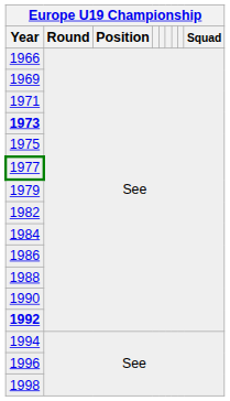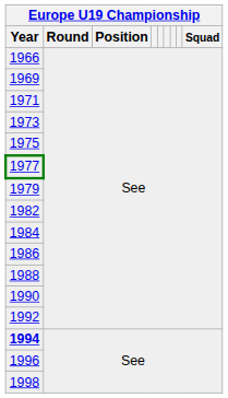1973 | Europe U19 Championship / Year: bold -> normal
1992 | Europe U19 Championship / Year: bold -> normal
1994 | Europe U19 Championship / Year: normal -> bold
